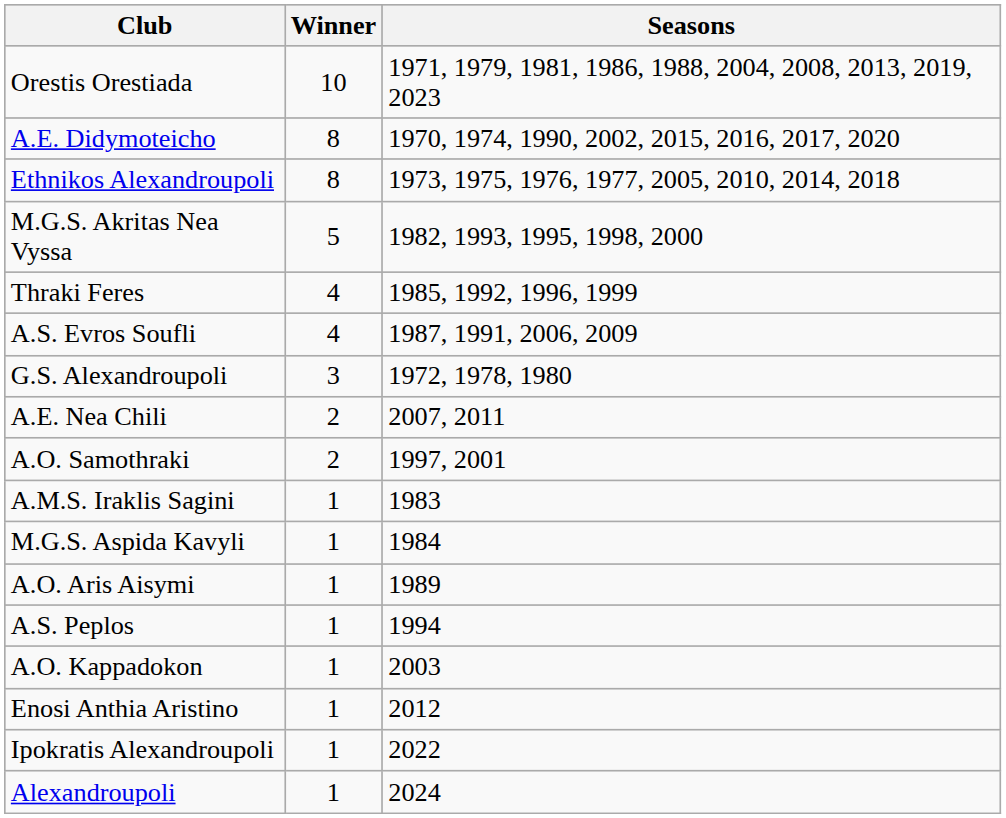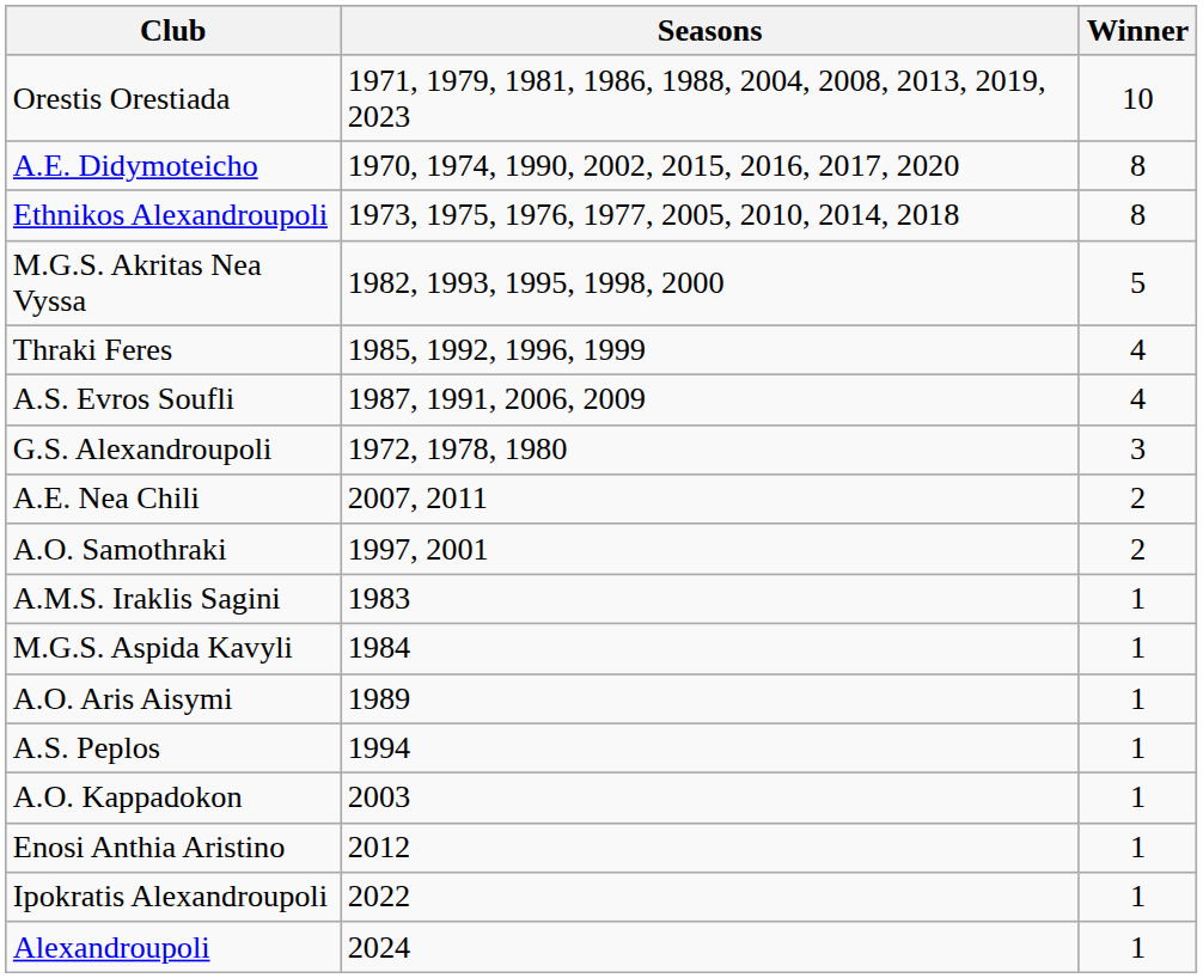columns swapped: Winner <-> Seasons
